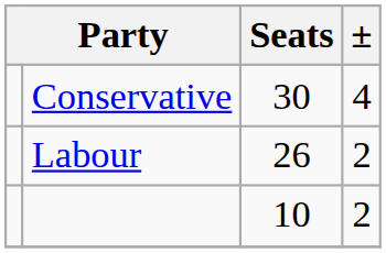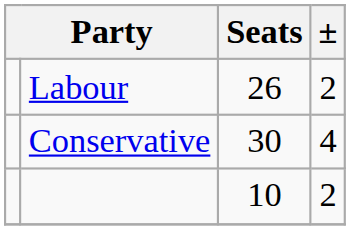rows swapped: Conservative <-> Labour
